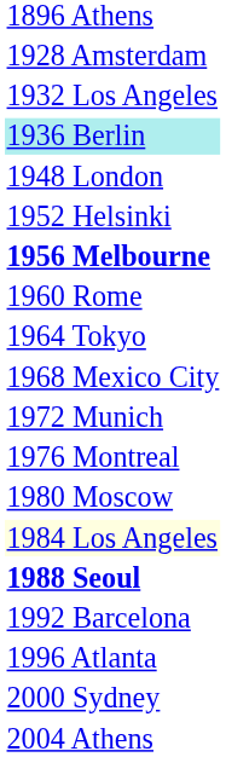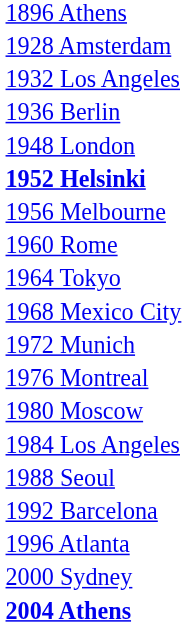1936 Berlin | column 1: paleturquoise background -> no background
1952 Helsinki | column 1: normal -> bold
1956 Melbourne | column 1: bold -> normal
1984 Los Angeles | column 1: lightyellow background -> no background
1988 Seoul | column 1: bold -> normal
2004 Athens | column 1: normal -> bold
